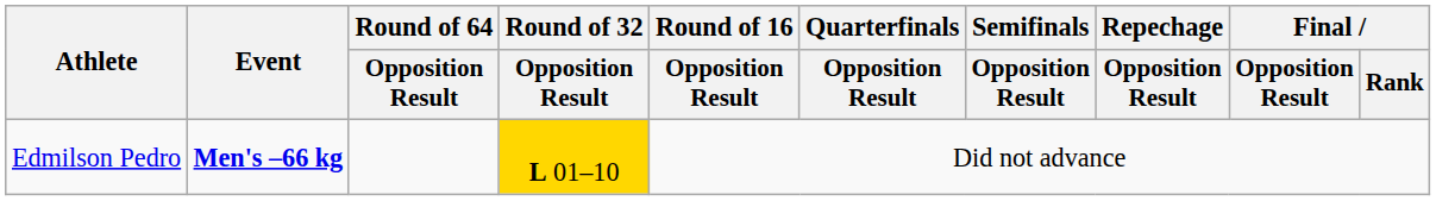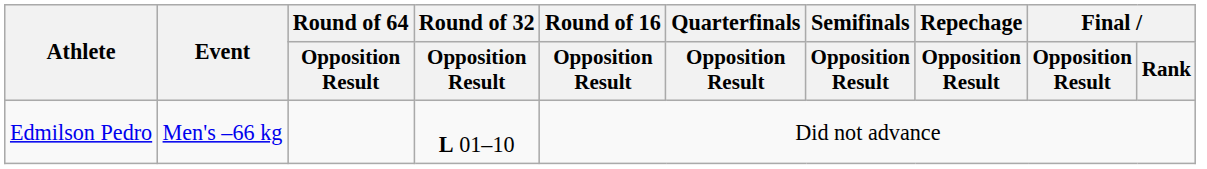Edmilson Pedro | Event: bold -> normal
Edmilson Pedro | Round of 32 / Opposition Result: gold background -> no background
